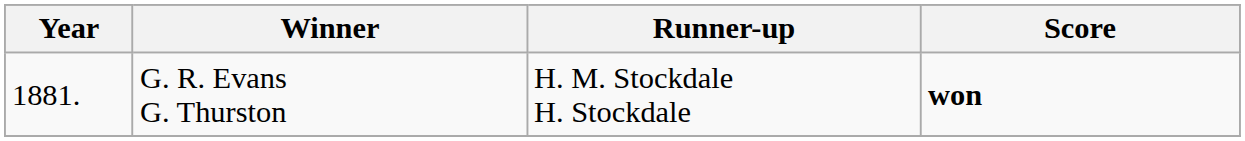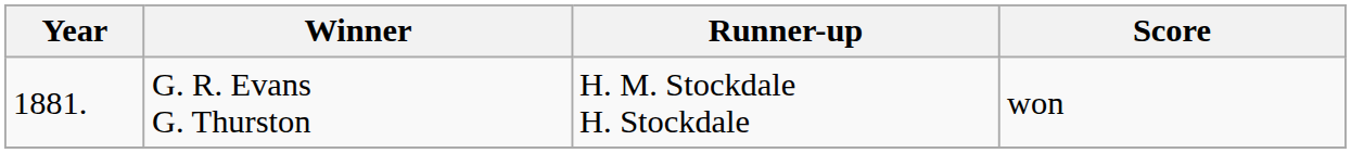G. R. Evans G. Thurston | Score: bold -> normal
